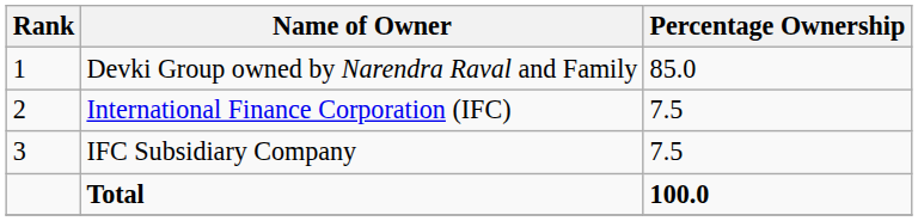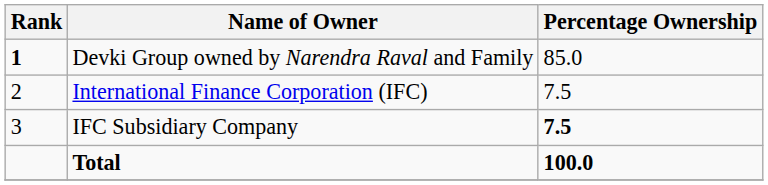Devki Group owned by Narendra Raval and Family | Rank: normal -> bold
IFC Subsidiary Company | Percentage Ownership: normal -> bold
